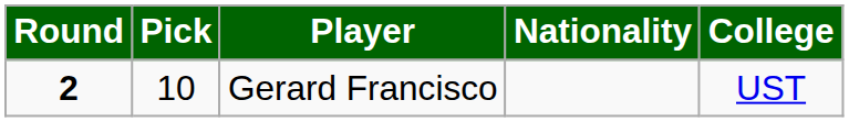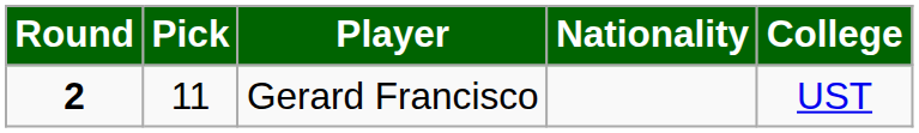Gerard Francisco | Pick: 10 -> 11
